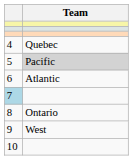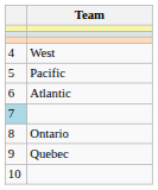row 5 | Team: Quebec -> West
row 6 | Team: lightgrey background -> no background
row 10 | Team: West -> Quebec
